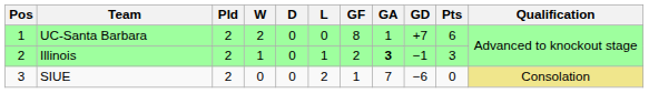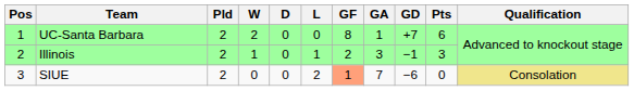Illinois | GA: bold -> normal
SIUE | GF: no background -> lightsalmon background
